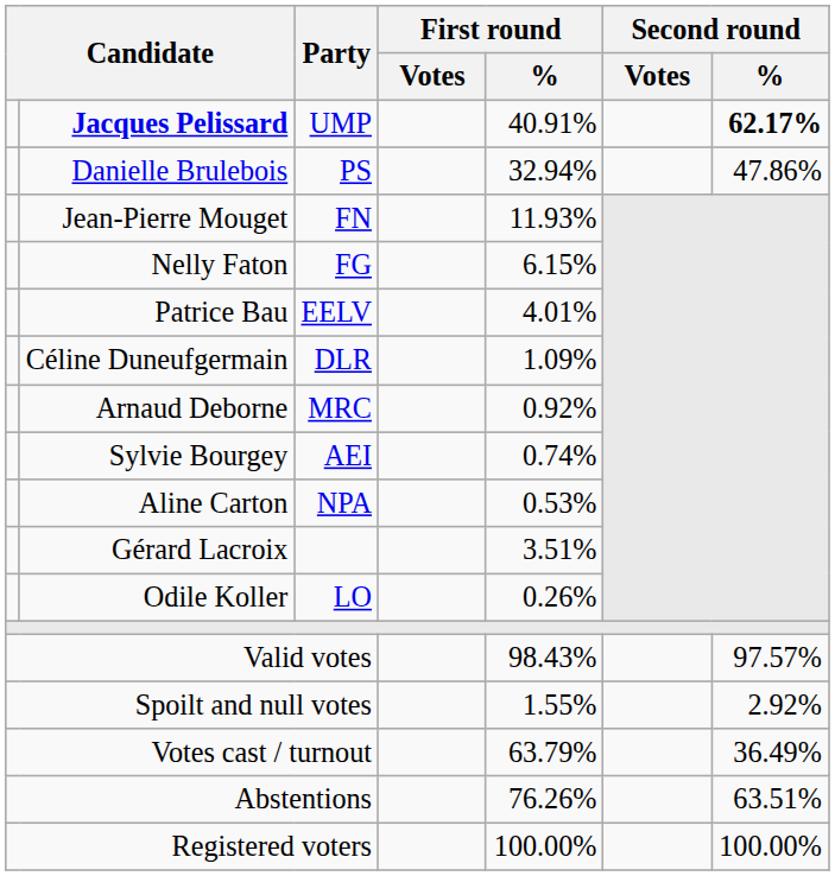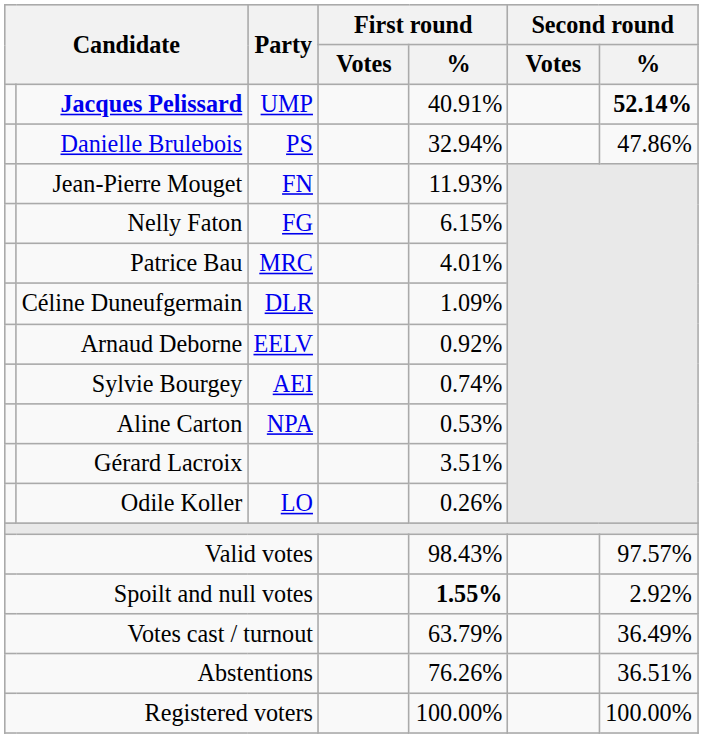Jacques Pelissard | Second round / %: 62.17% -> 52.14%
Patrice Bau | Party: EELV -> MRC
Arnaud Deborne | Party: MRC -> EELV
Spoilt and null votes | First round / %: normal -> bold
Abstentions | Second round / %: 63.51% -> 36.51%
